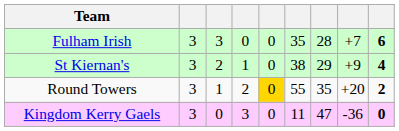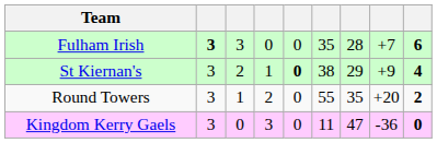Fulham Irish | column 2: normal -> bold
St Kiernan's | column 5: normal -> bold
Round Towers | column 5: gold background -> no background
